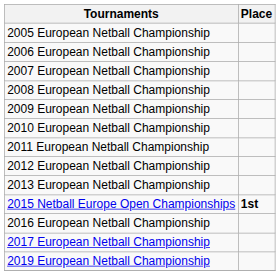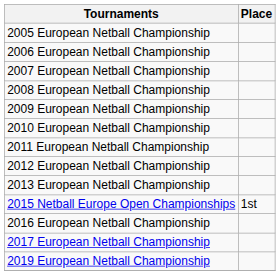2015 Netball Europe Open Championships | Place: bold -> normal
